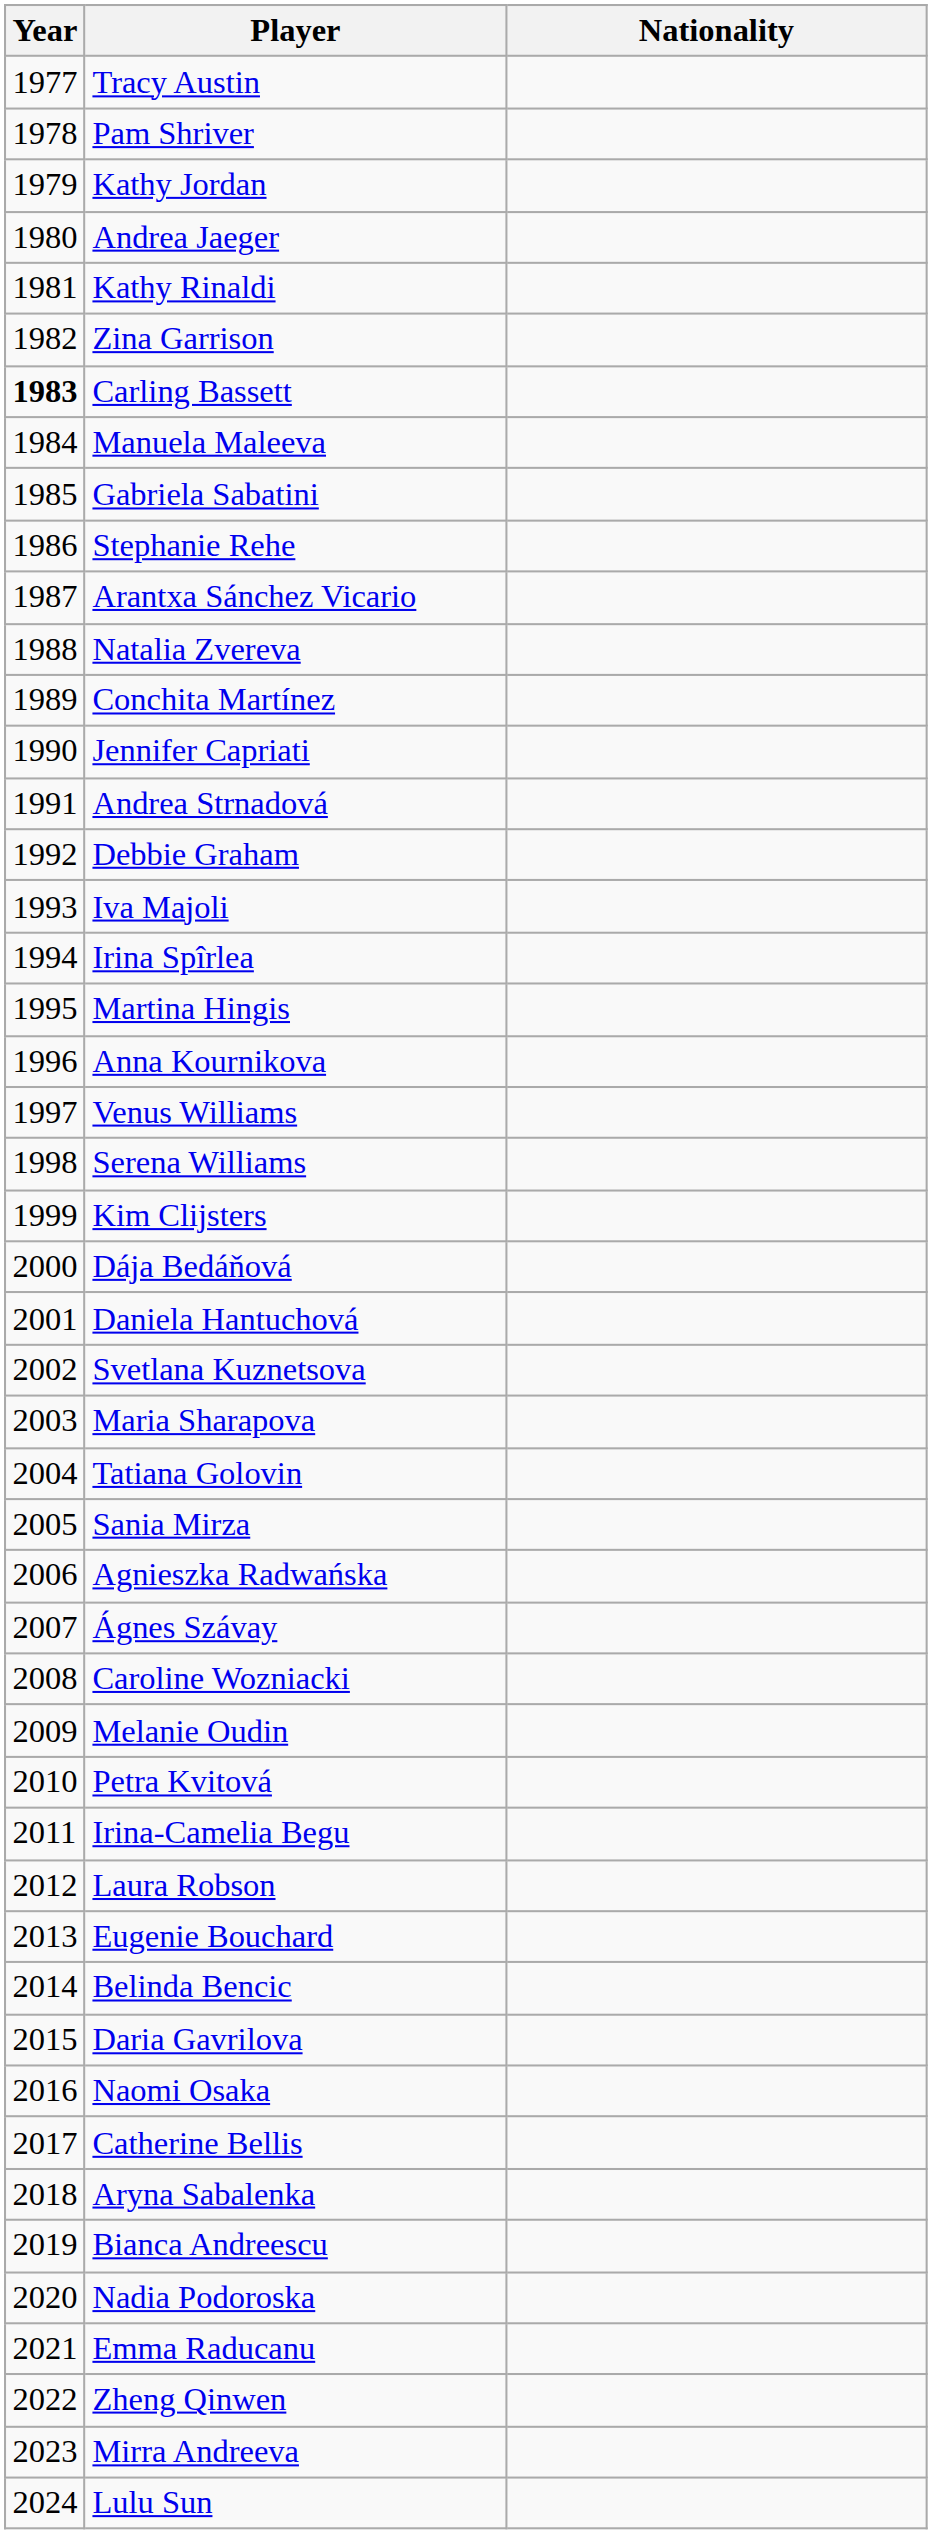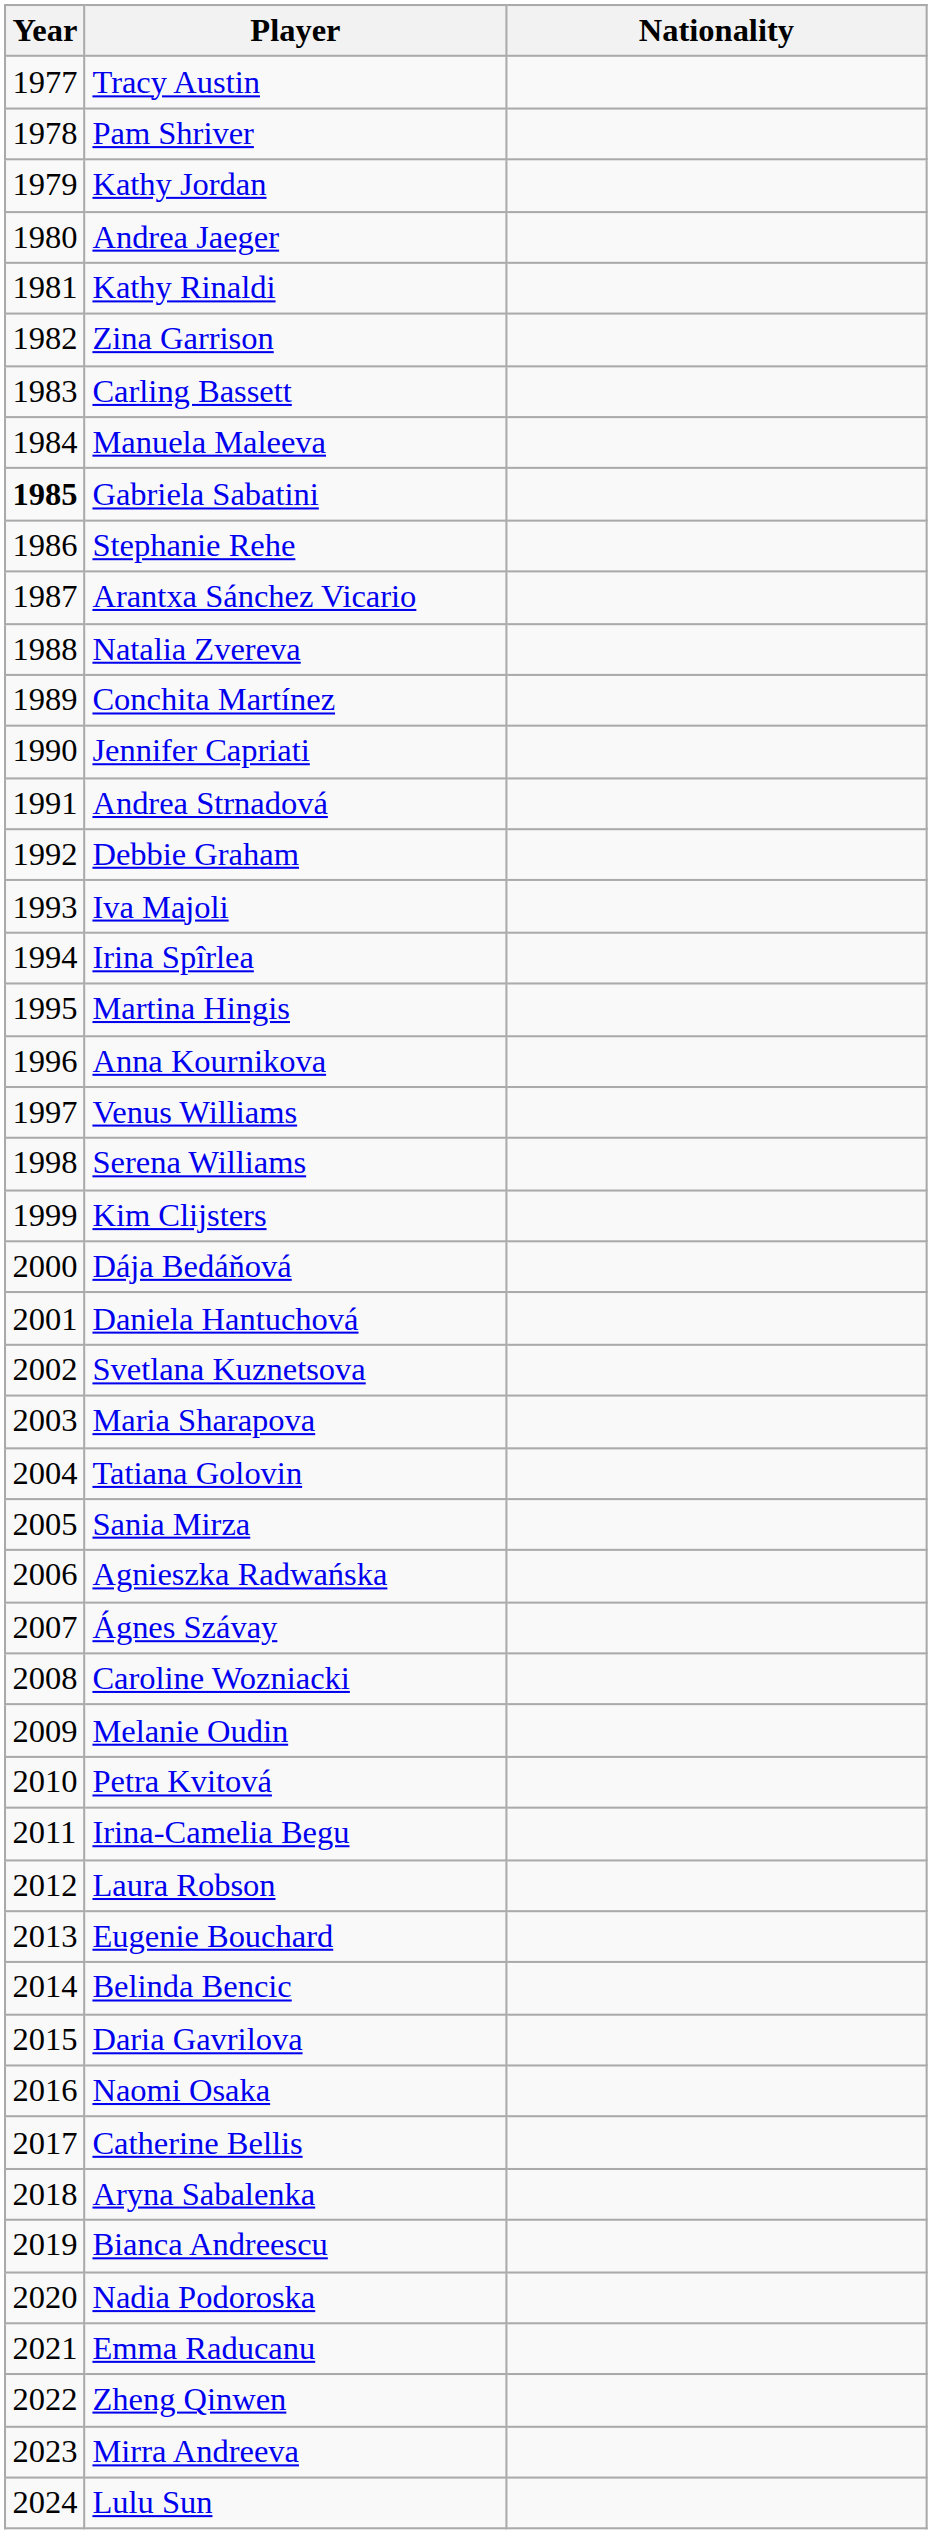Carling Bassett | Year: bold -> normal
Gabriela Sabatini | Year: normal -> bold
